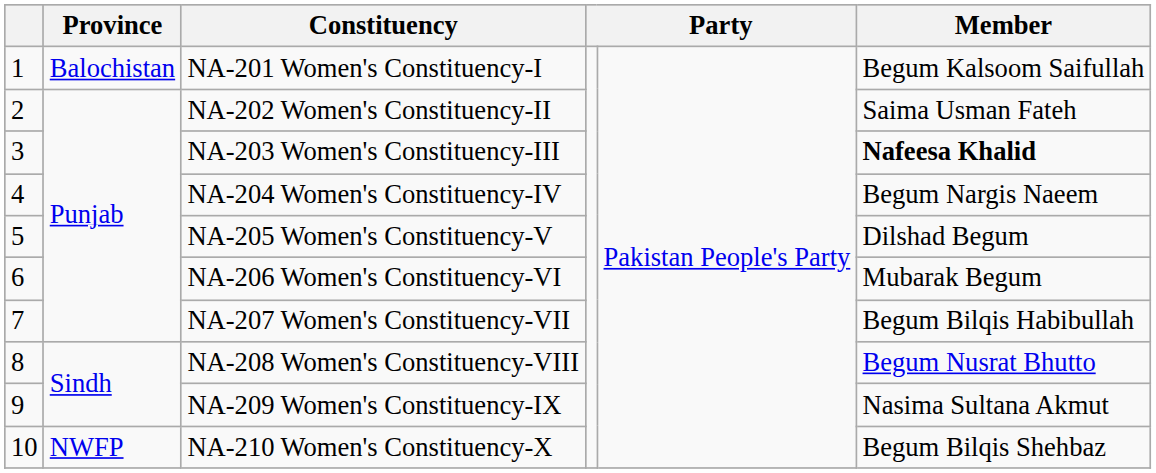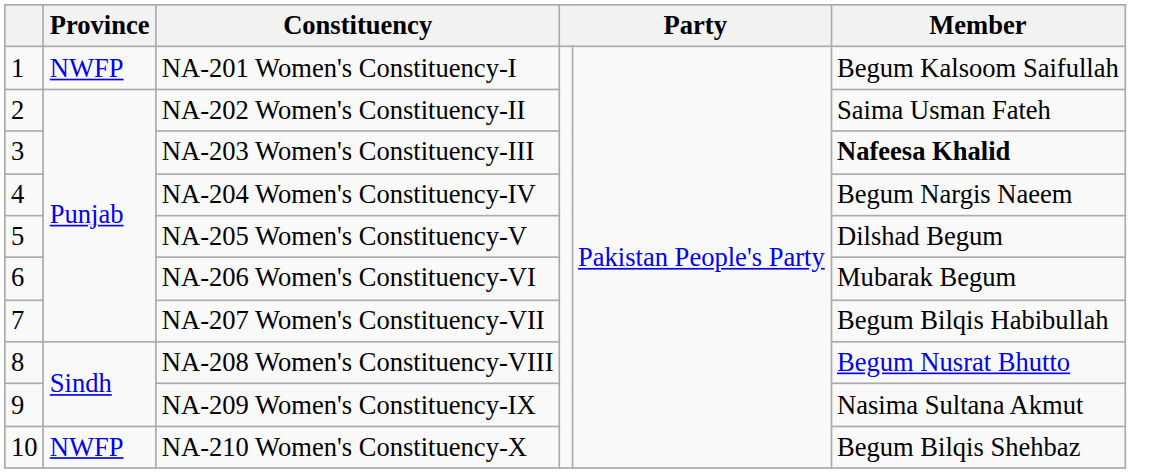NA-201 Women's Constituency-I | Province: Balochistan -> NWFP
